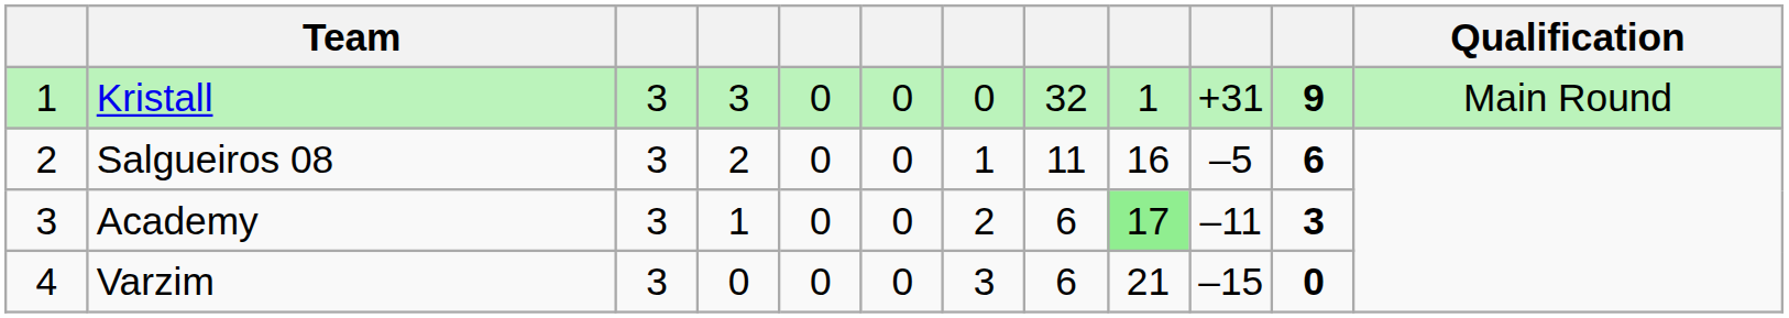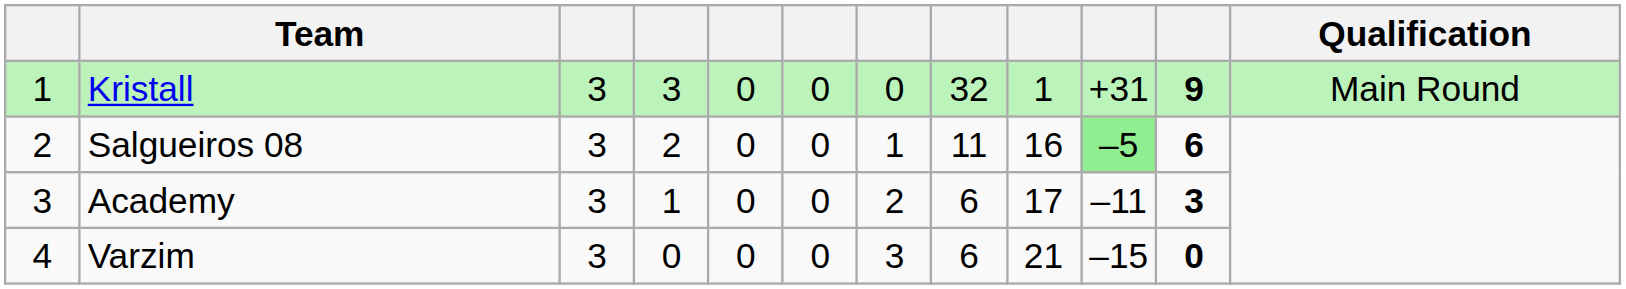Salgueiros 08 | column 10: no background -> lightgreen background
Academy | column 9: lightgreen background -> no background
